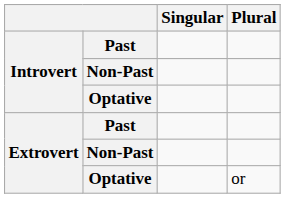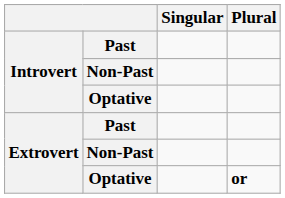Extrovert / Optative | Plural: normal -> bold
